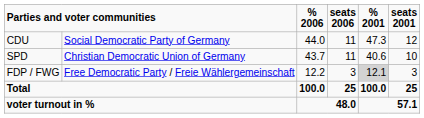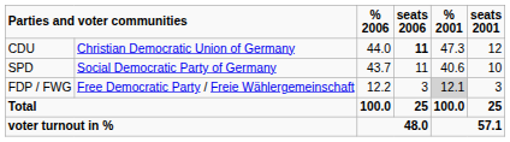CDU | column 2: Social Democratic Party of Germany -> Christian Democratic Union of Germany
CDU | seats 2006: normal -> bold
SPD | column 2: Christian Democratic Union of Germany -> Social Democratic Party of Germany
